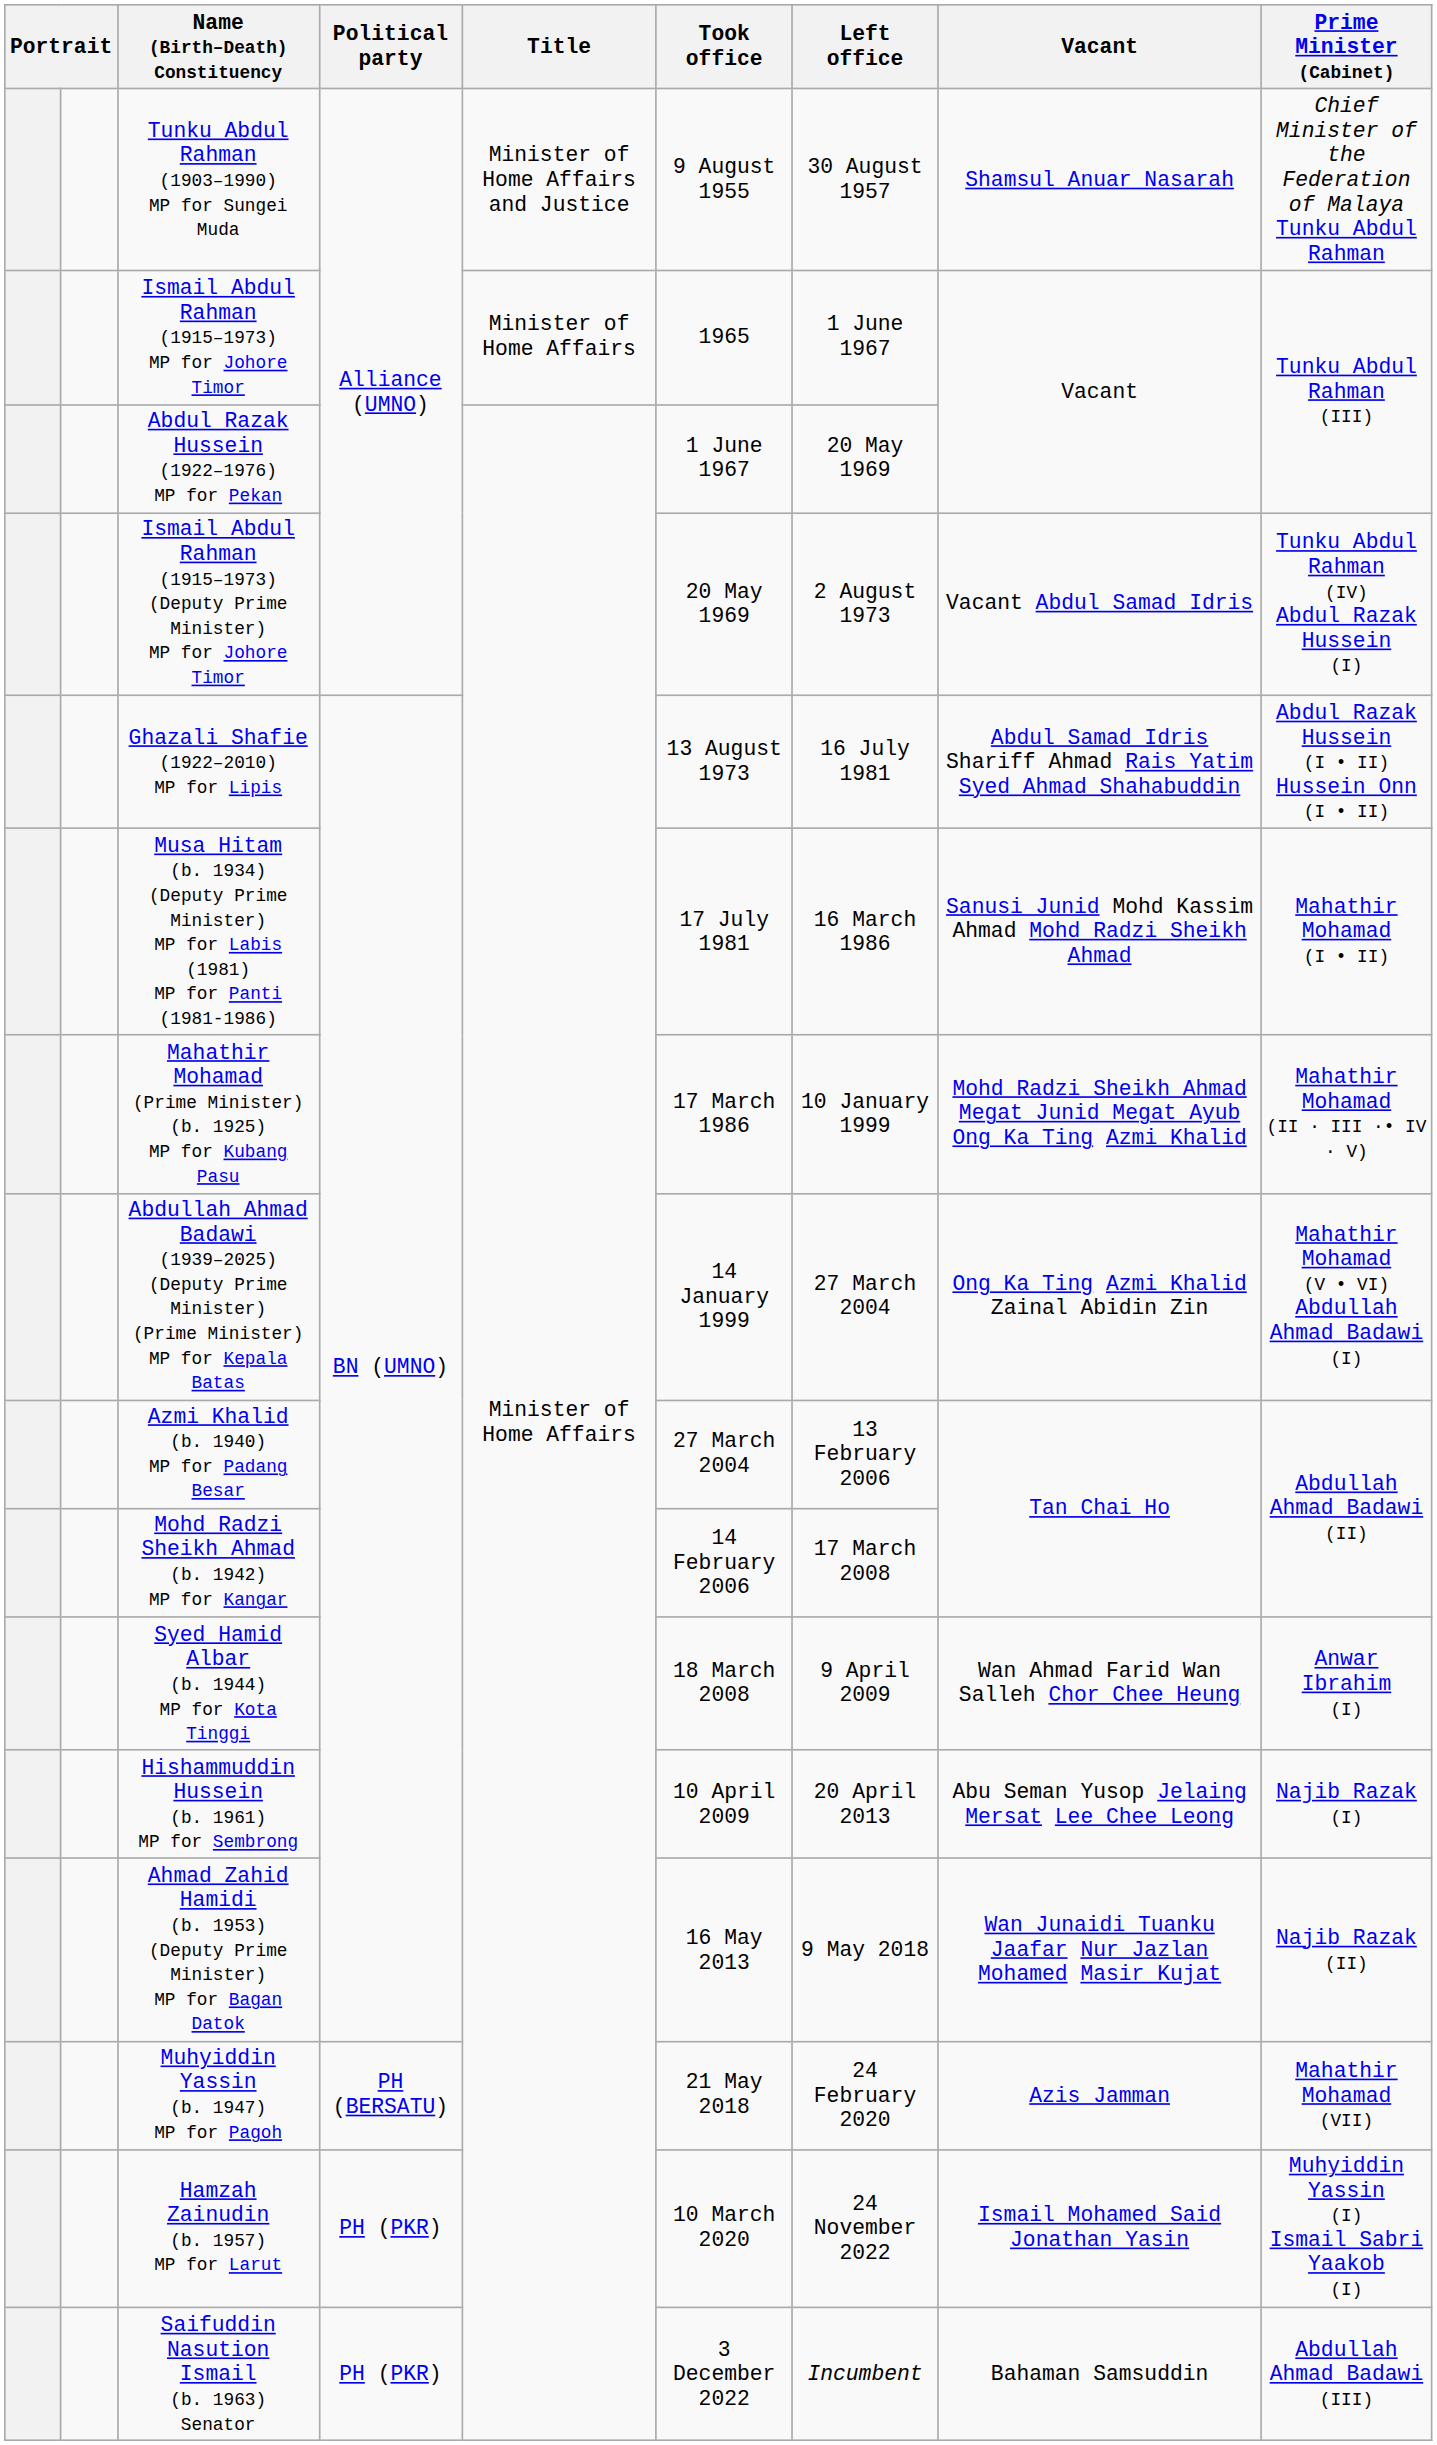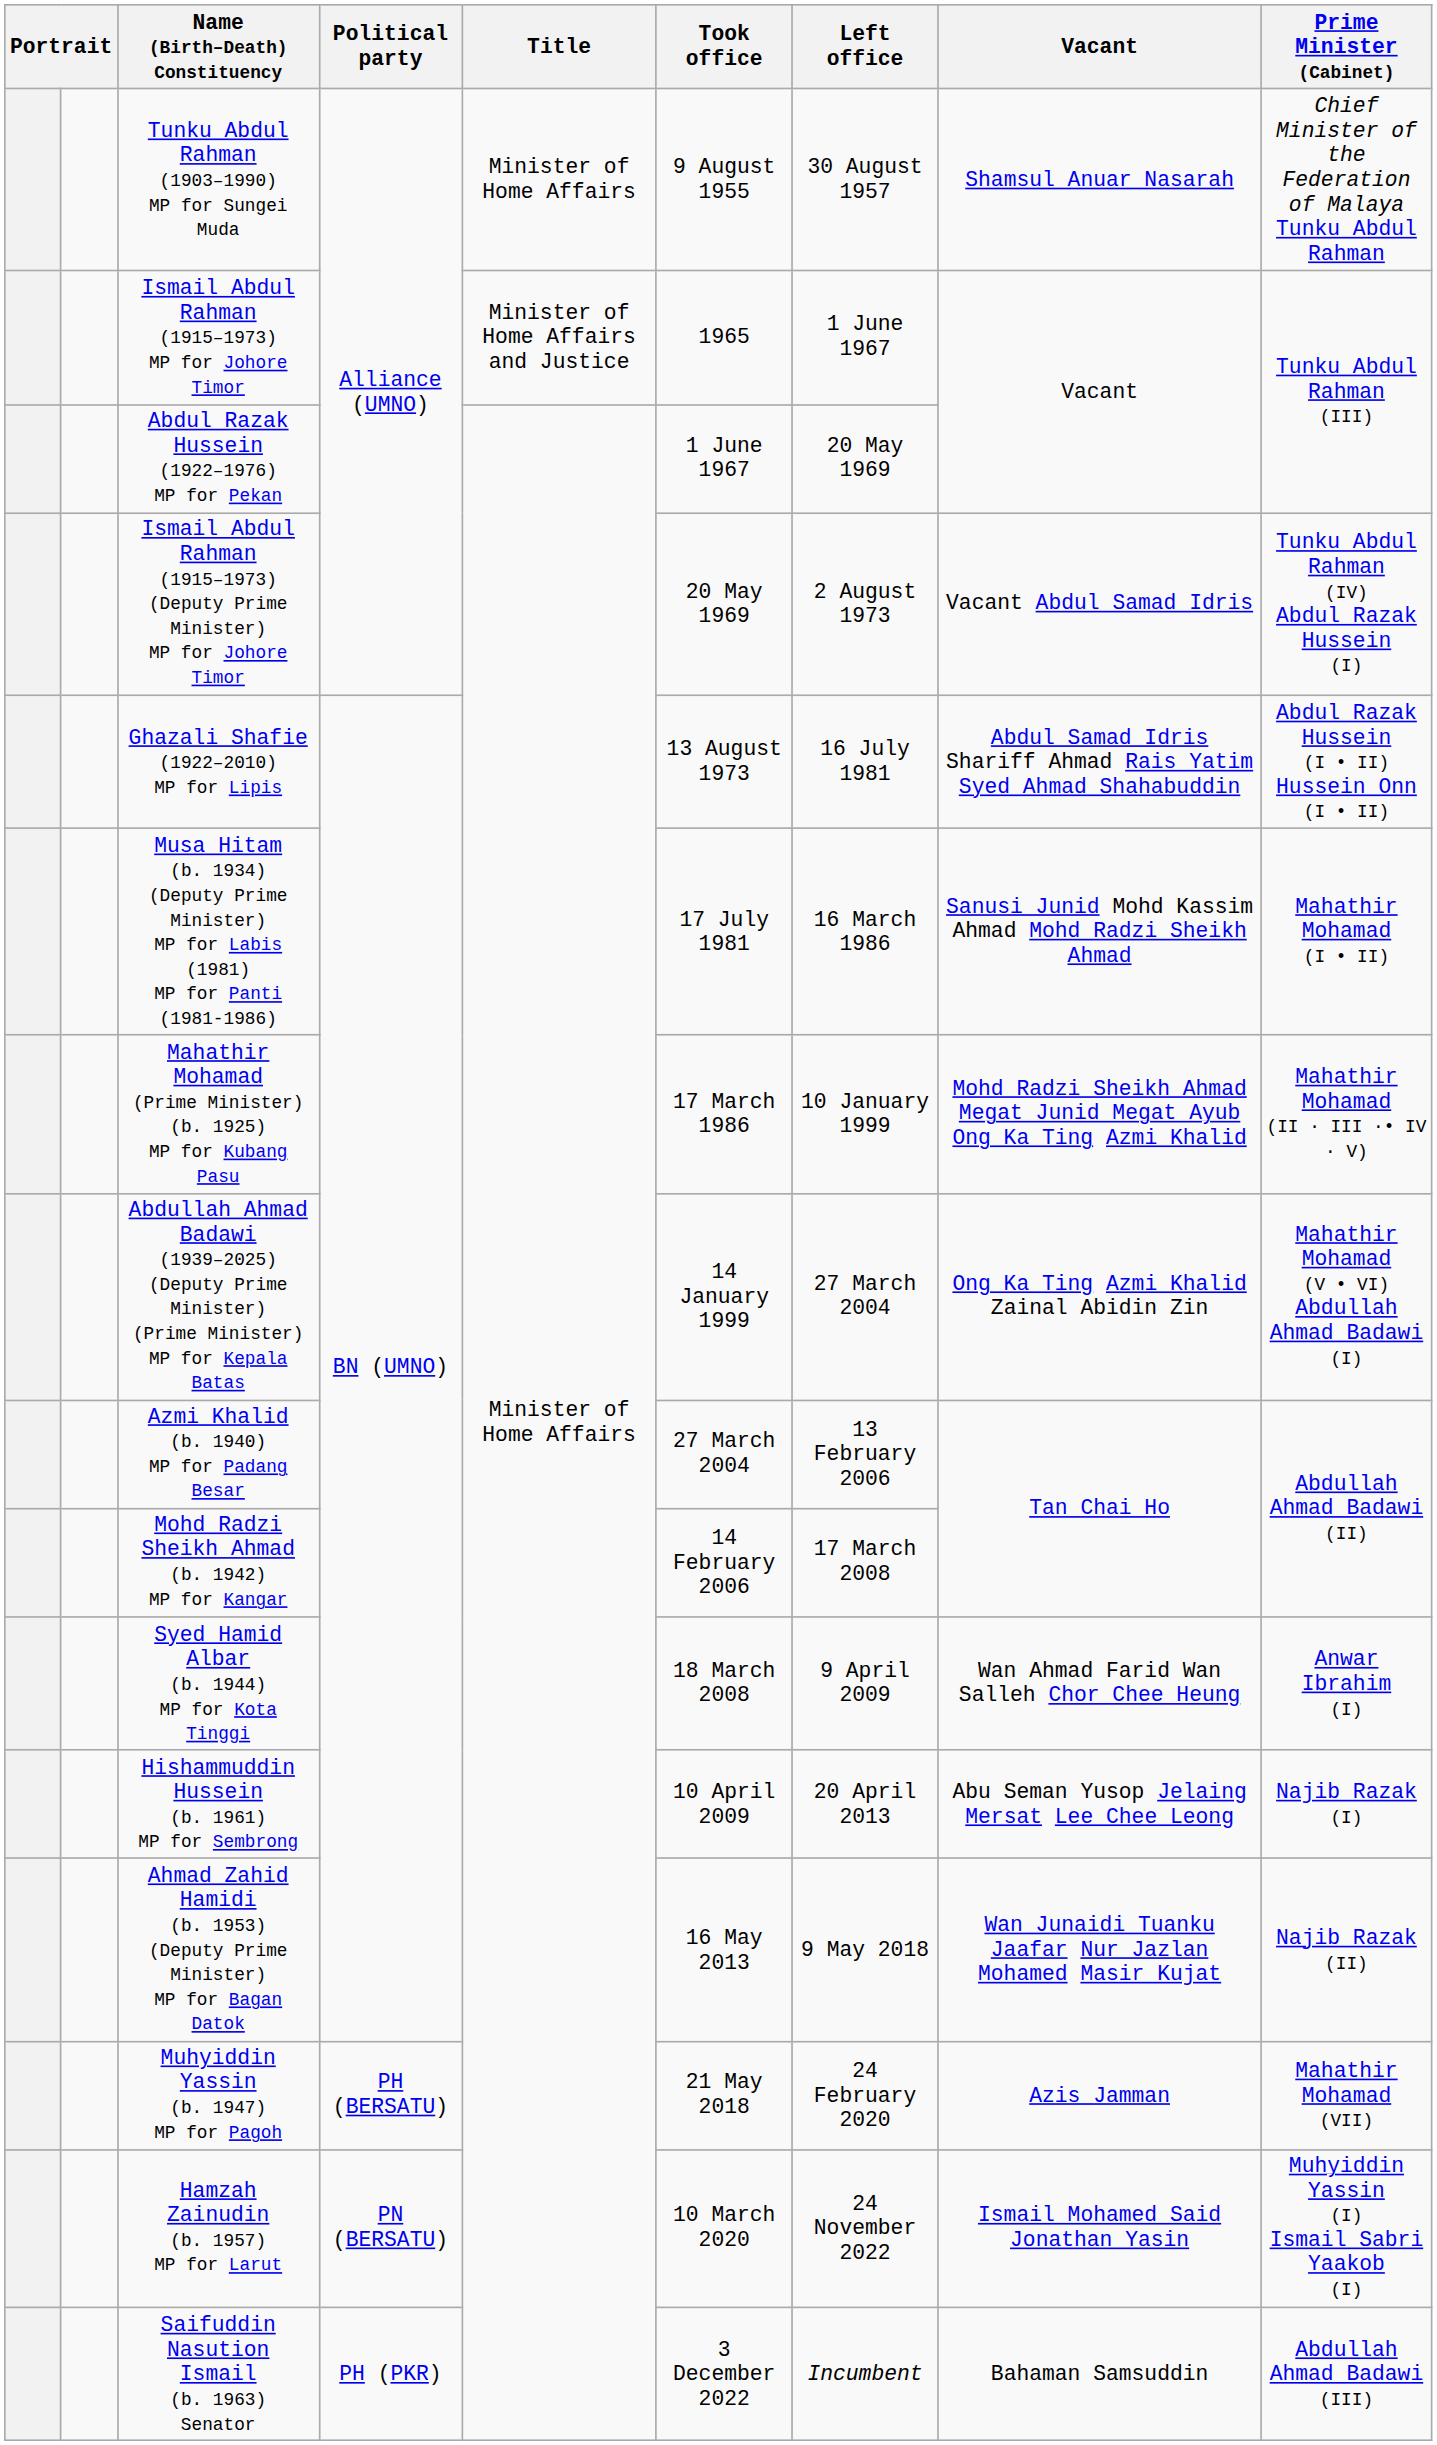Tunku Abdul Rahman (1903–1990) MP for Sungei Muda | Title: Minister of Home Affairs and Justice -> Minister of Home Affairs
Ismail Abdul Rahman (1915–1973) MP for Johore Timor | Title: Minister of Home Affairs -> Minister of Home Affairs and Justice
Hamzah Zainudin (b. 1957) MP for Larut | Political party: PH (PKR) -> PN (BERSATU)
